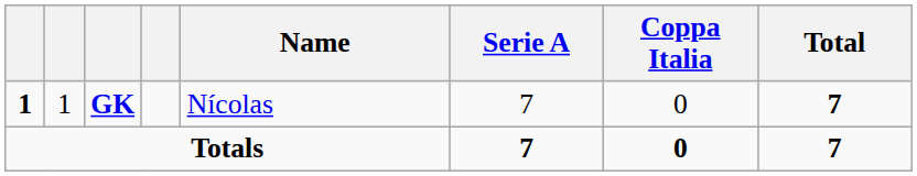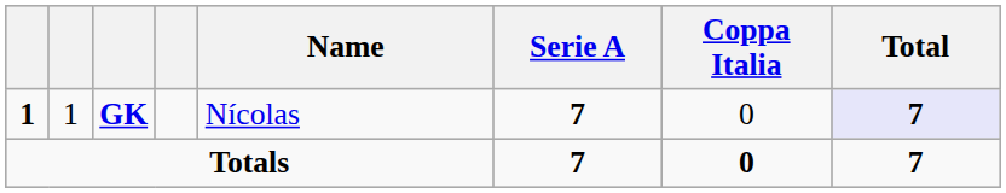row 2 | Serie A: normal -> bold
row 2 | Total: no background -> lavender background
